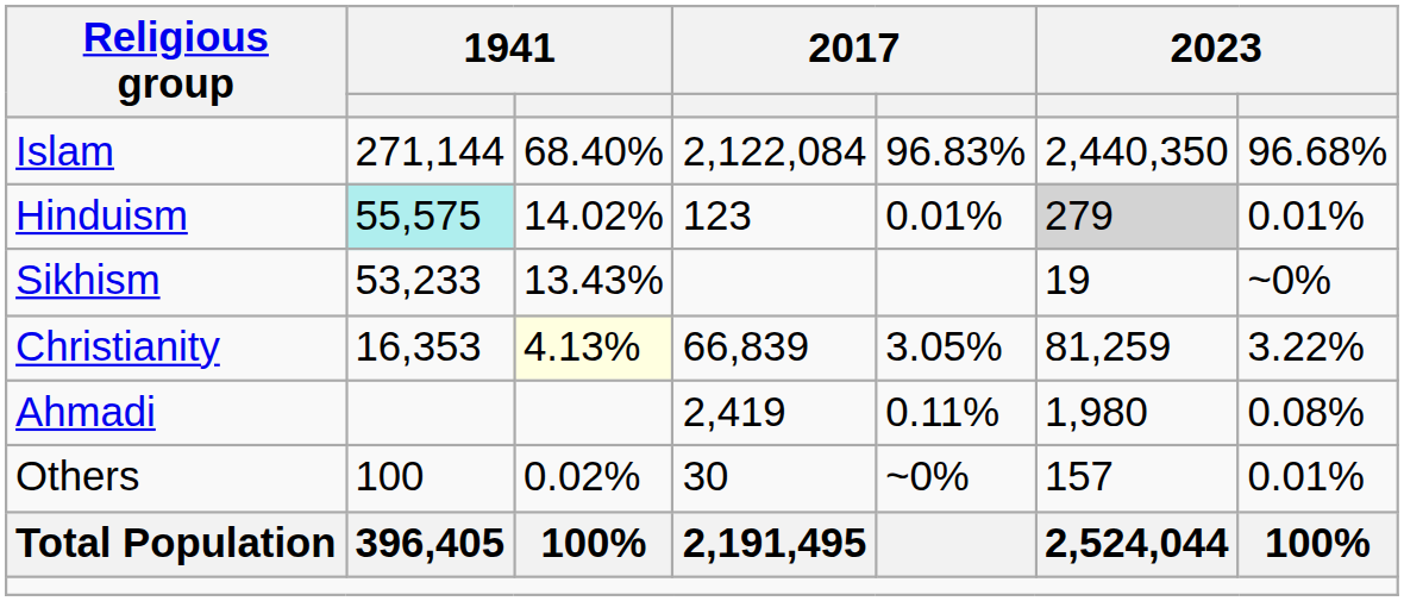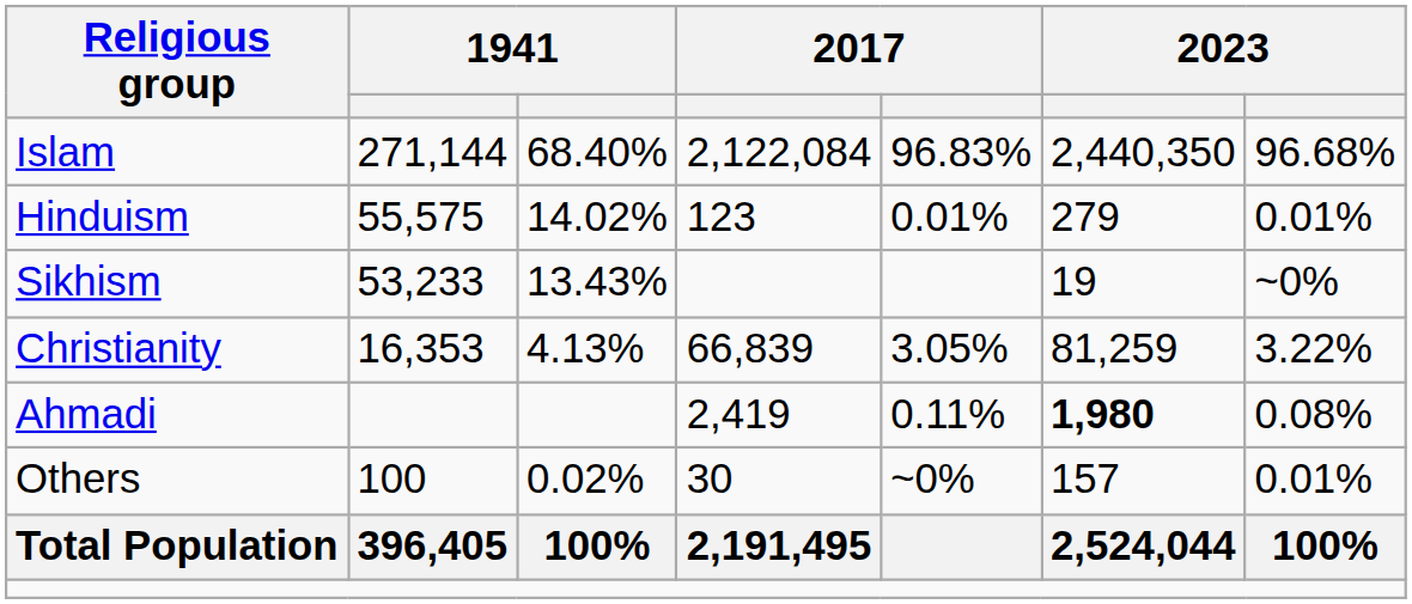Hinduism | column 2: paleturquoise background -> no background
Hinduism | column 6: lightgrey background -> no background
Christianity | column 3: lightyellow background -> no background
Ahmadi | column 6: normal -> bold
